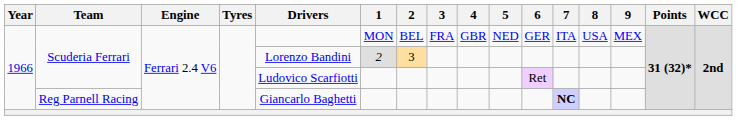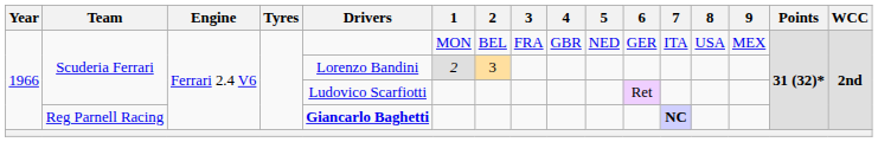Reg Parnell Racing | Drivers: normal -> bold
